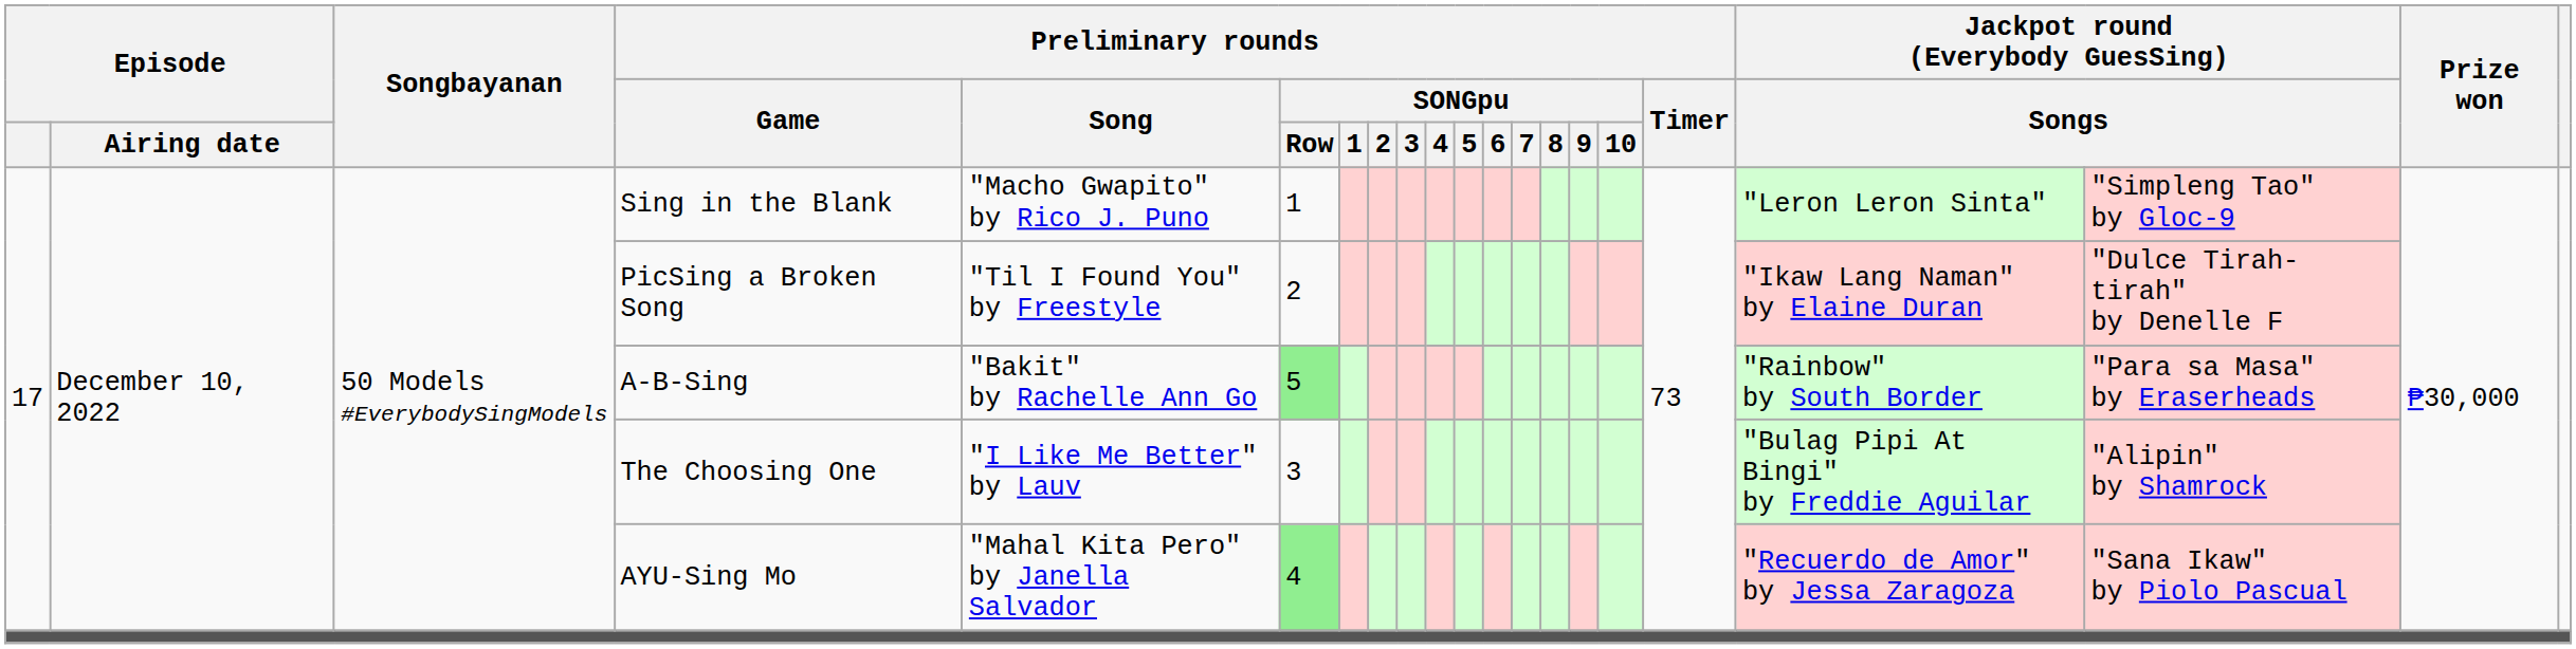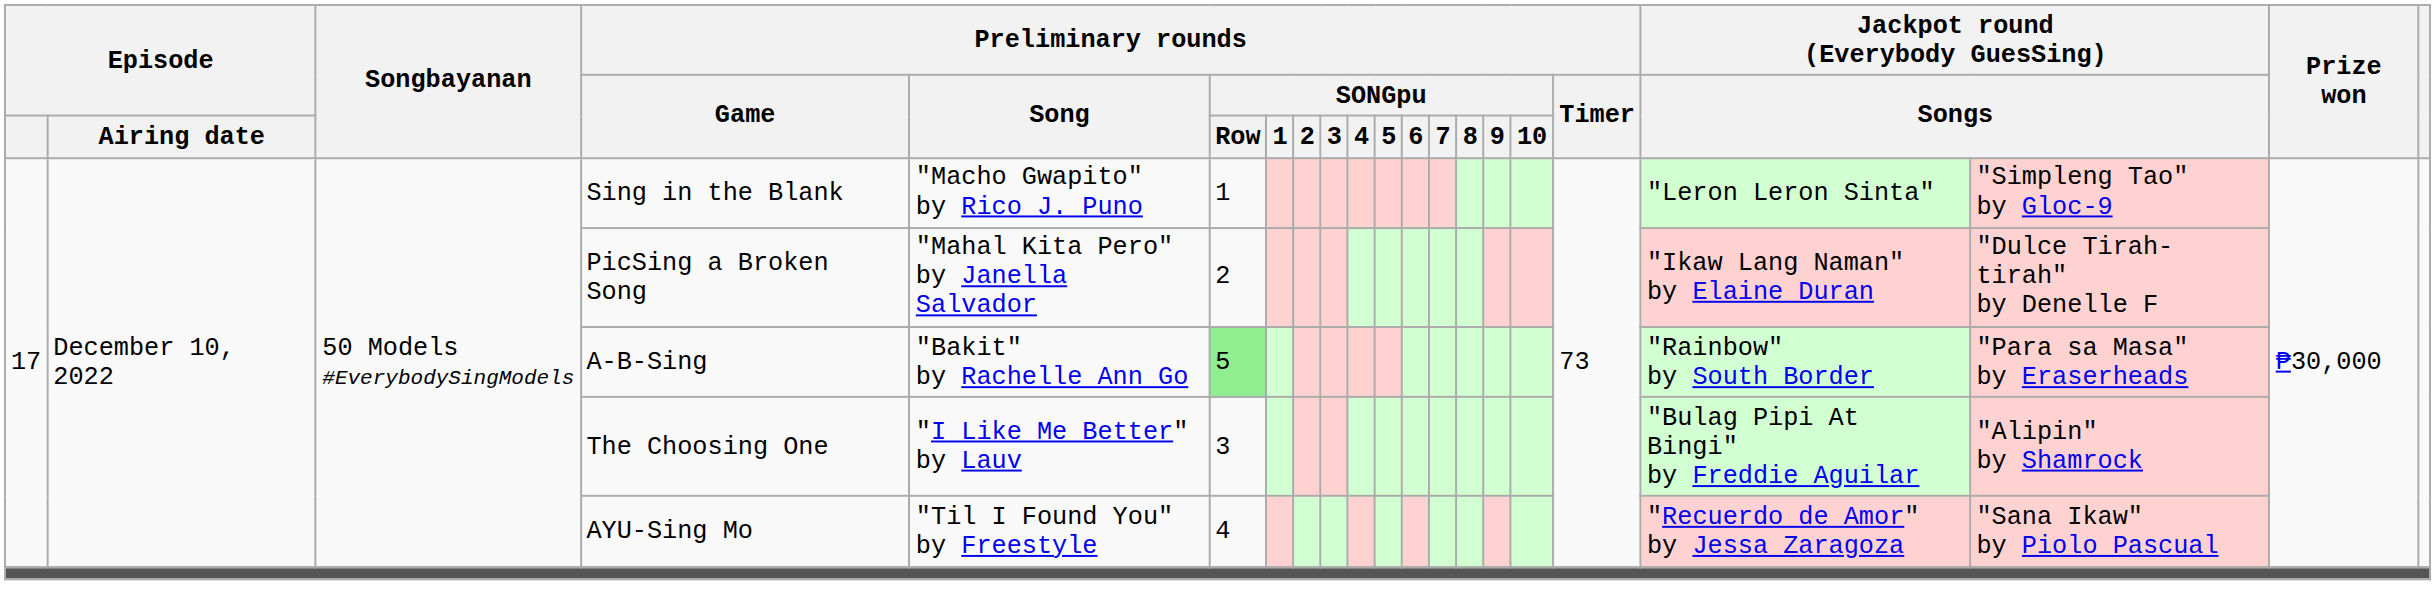PicSing a Broken Song | Preliminary rounds / Song: "Til I Found You" by Freestyle -> "Mahal Kita Pero" by Janella Salvador
AYU-Sing Mo | Preliminary rounds / Song: "Mahal Kita Pero" by Janella Salvador -> "Til I Found You" by Freestyle
AYU-Sing Mo | Preliminary rounds / SONGpu / Row: lightgreen background -> no background
